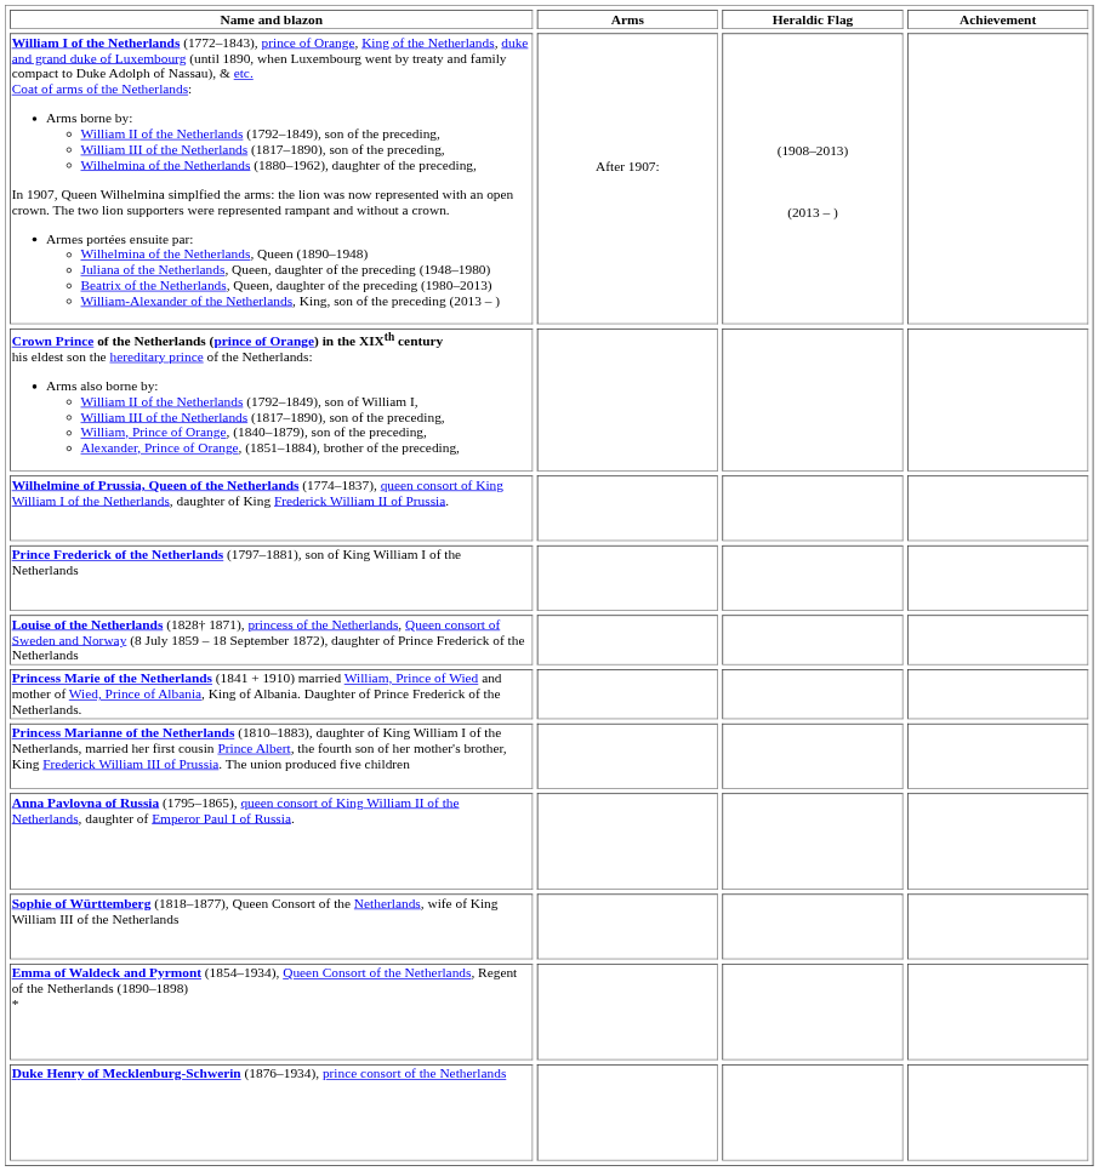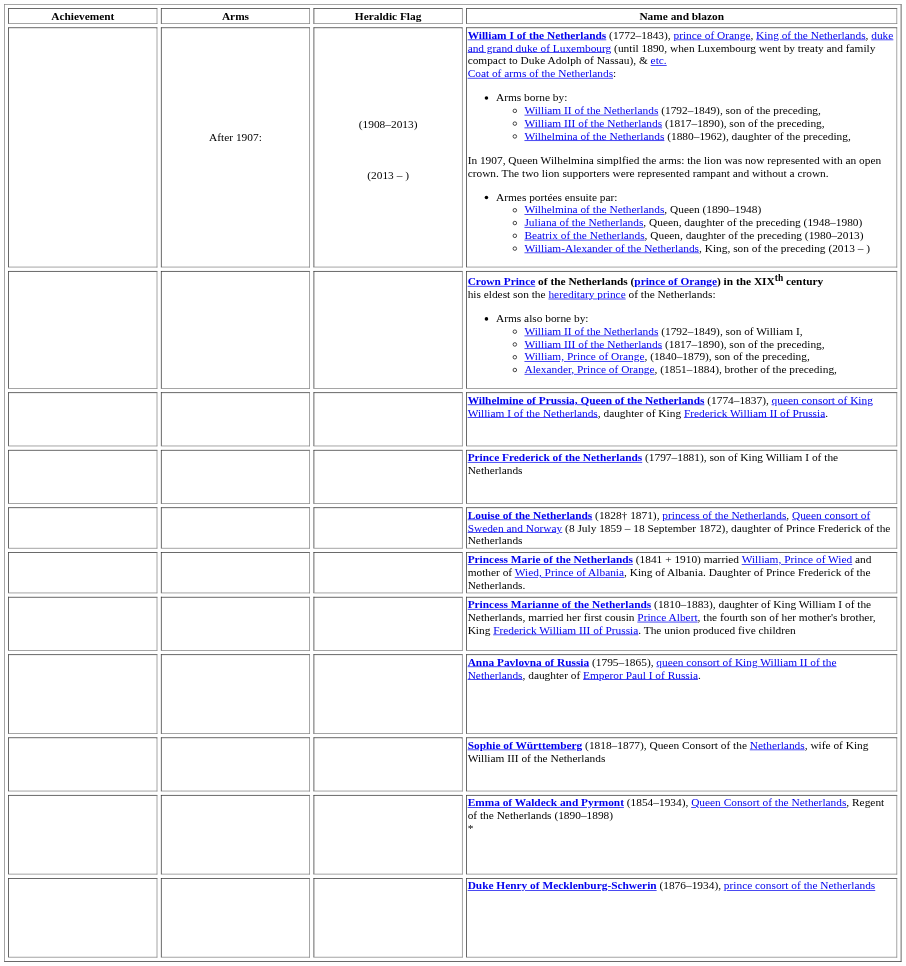columns swapped: Achievement <-> Name and blazon
